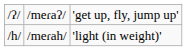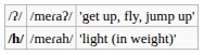/meɾah/ | column 1: normal -> bold
